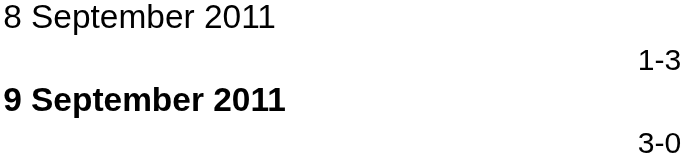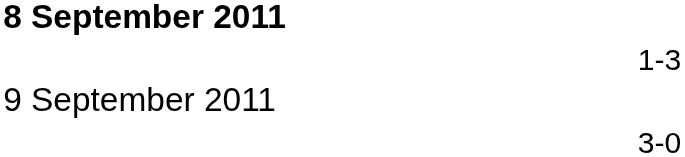8 September 2011 | column 1: normal -> bold
9 September 2011 | column 1: bold -> normal
